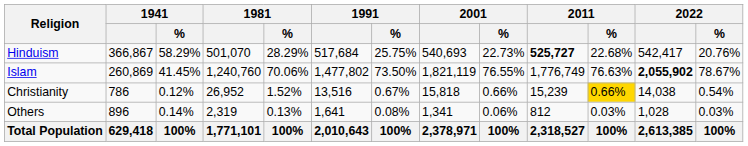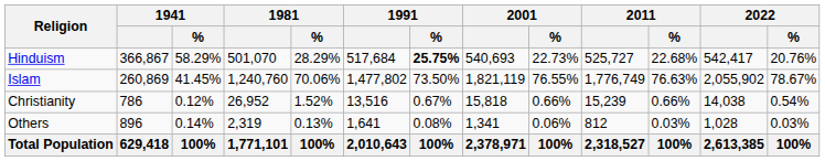Hinduism | 1991 / %: normal -> bold
Hinduism | 2011: bold -> normal
Islam | 2022: bold -> normal
Christianity | 2011 / %: gold background -> no background
